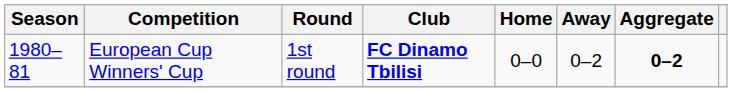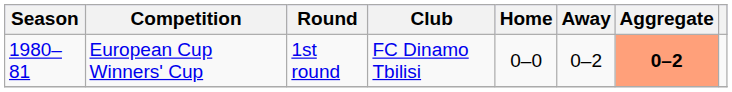European Cup Winners' Cup | Club: bold -> normal
European Cup Winners' Cup | Aggregate: no background -> lightsalmon background
